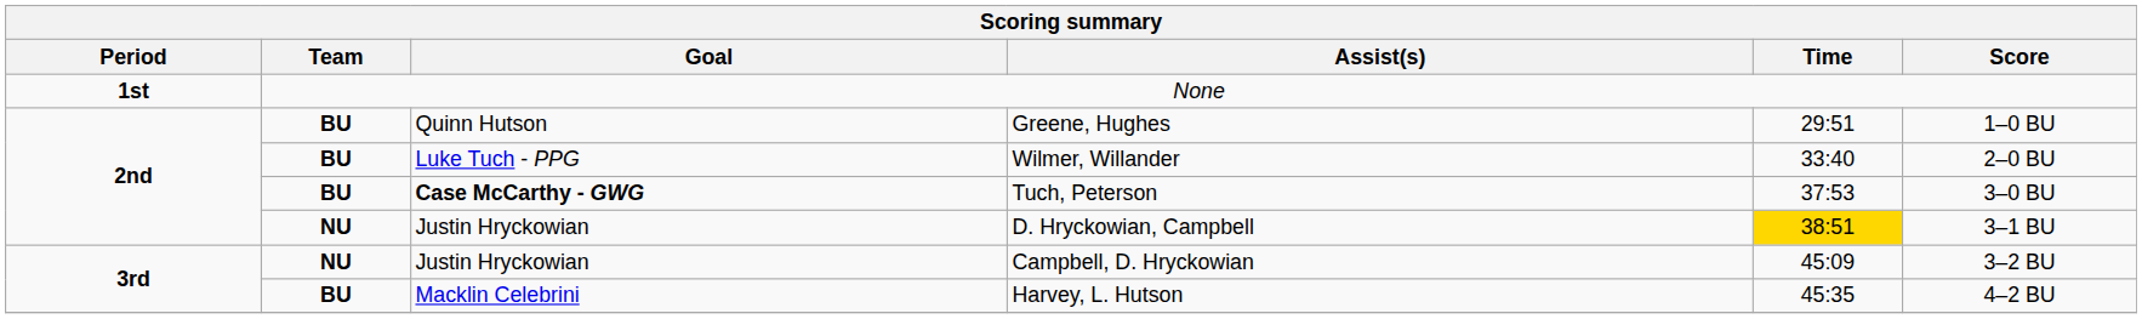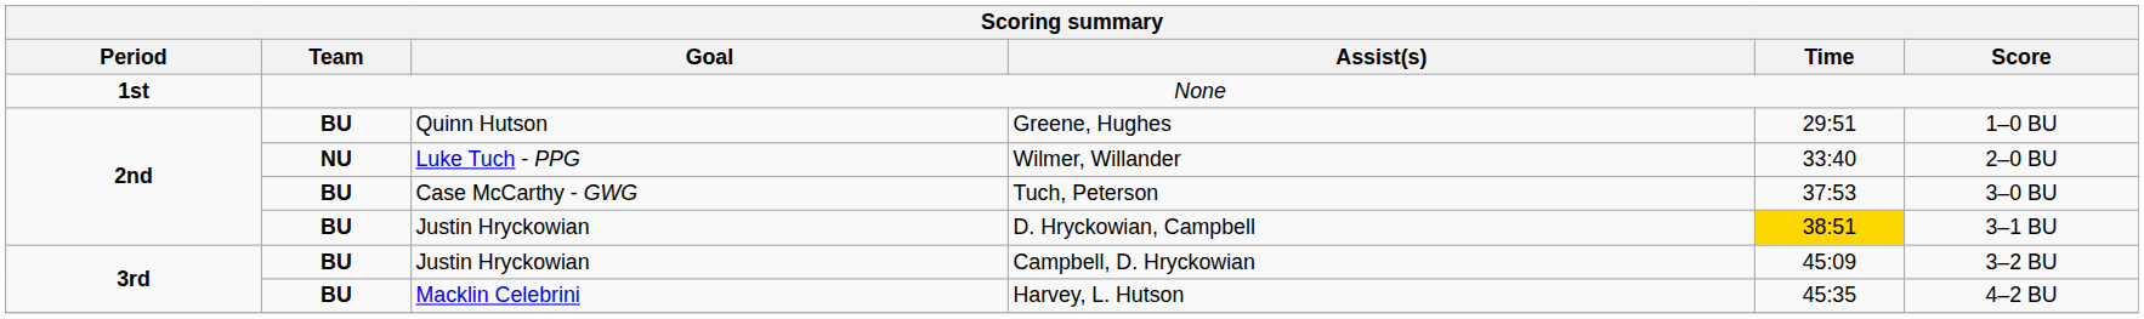Wilmer, Willander | Team: BU -> NU
Tuch, Peterson | Goal: bold -> normal
D. Hryckowian, Campbell | Team: NU -> BU
Campbell, D. Hryckowian | Team: NU -> BU
